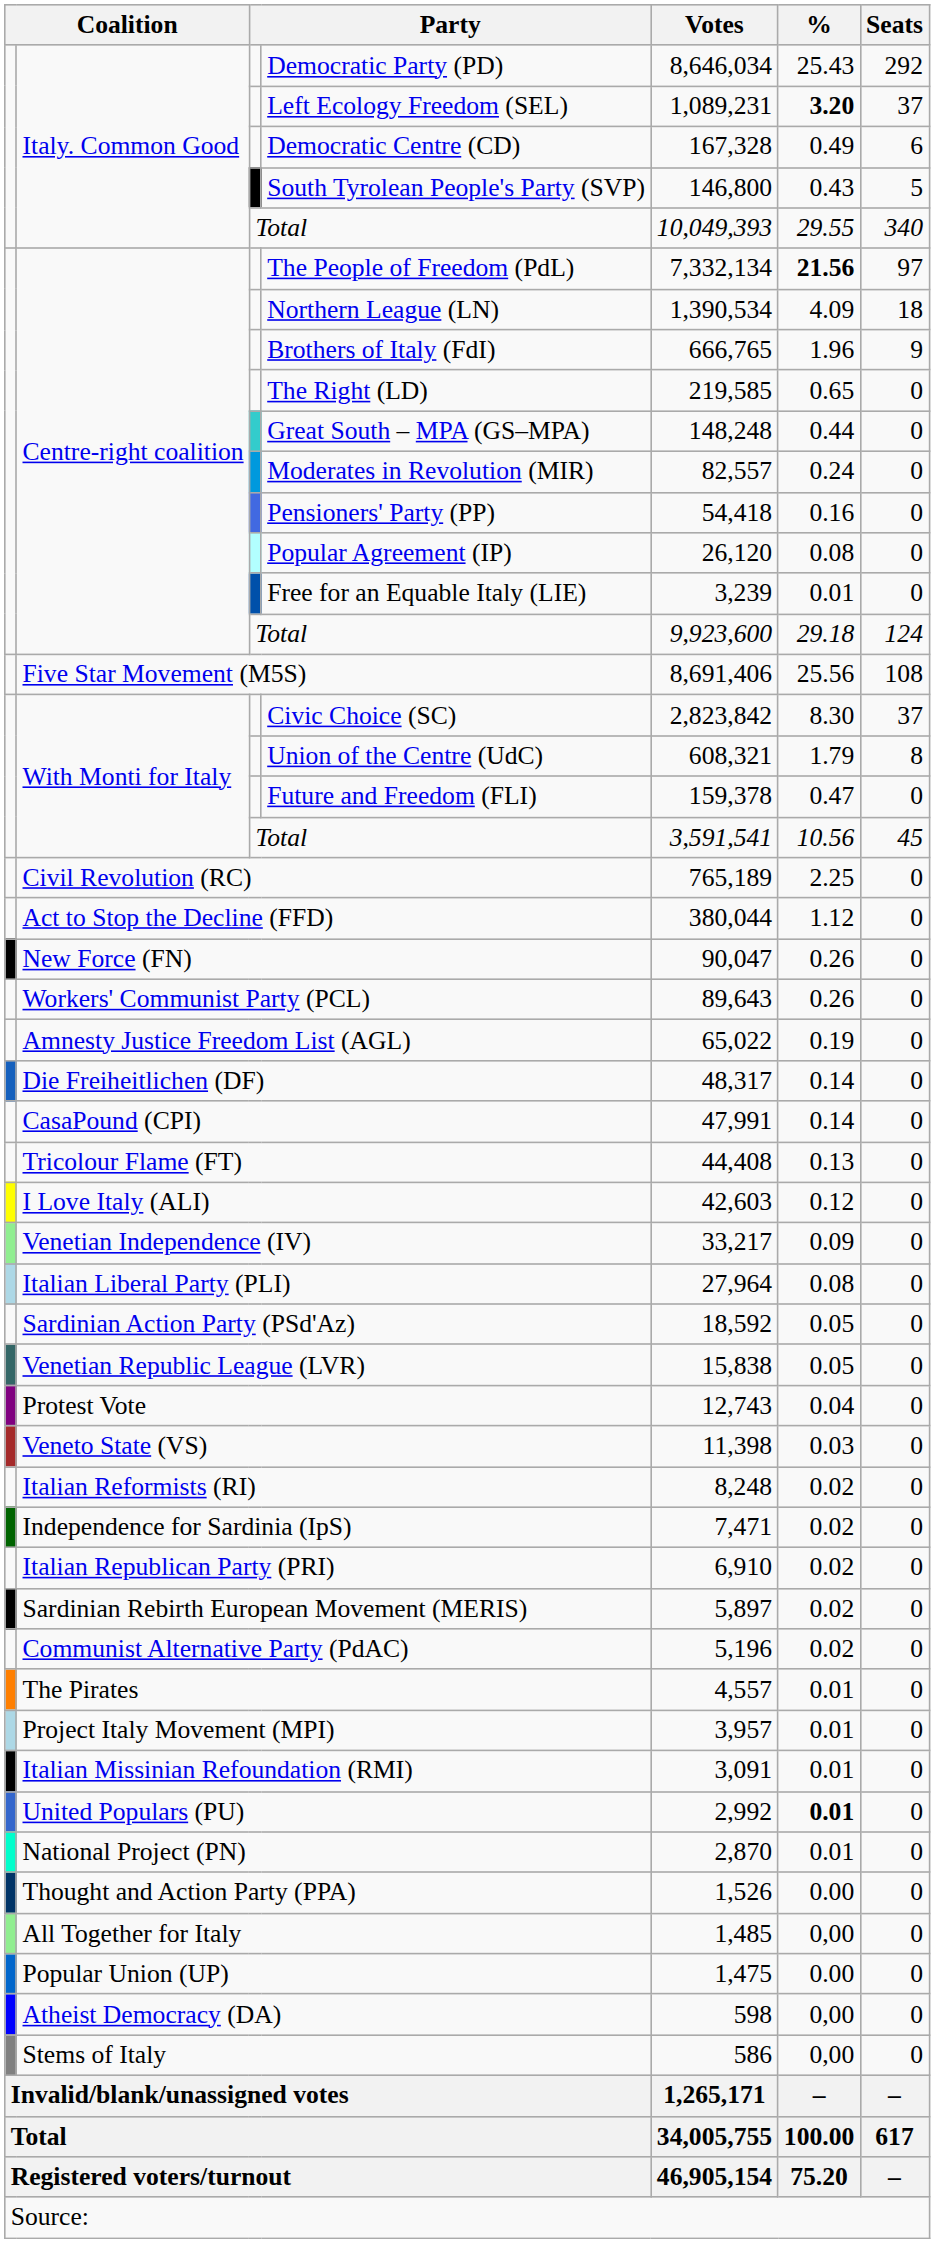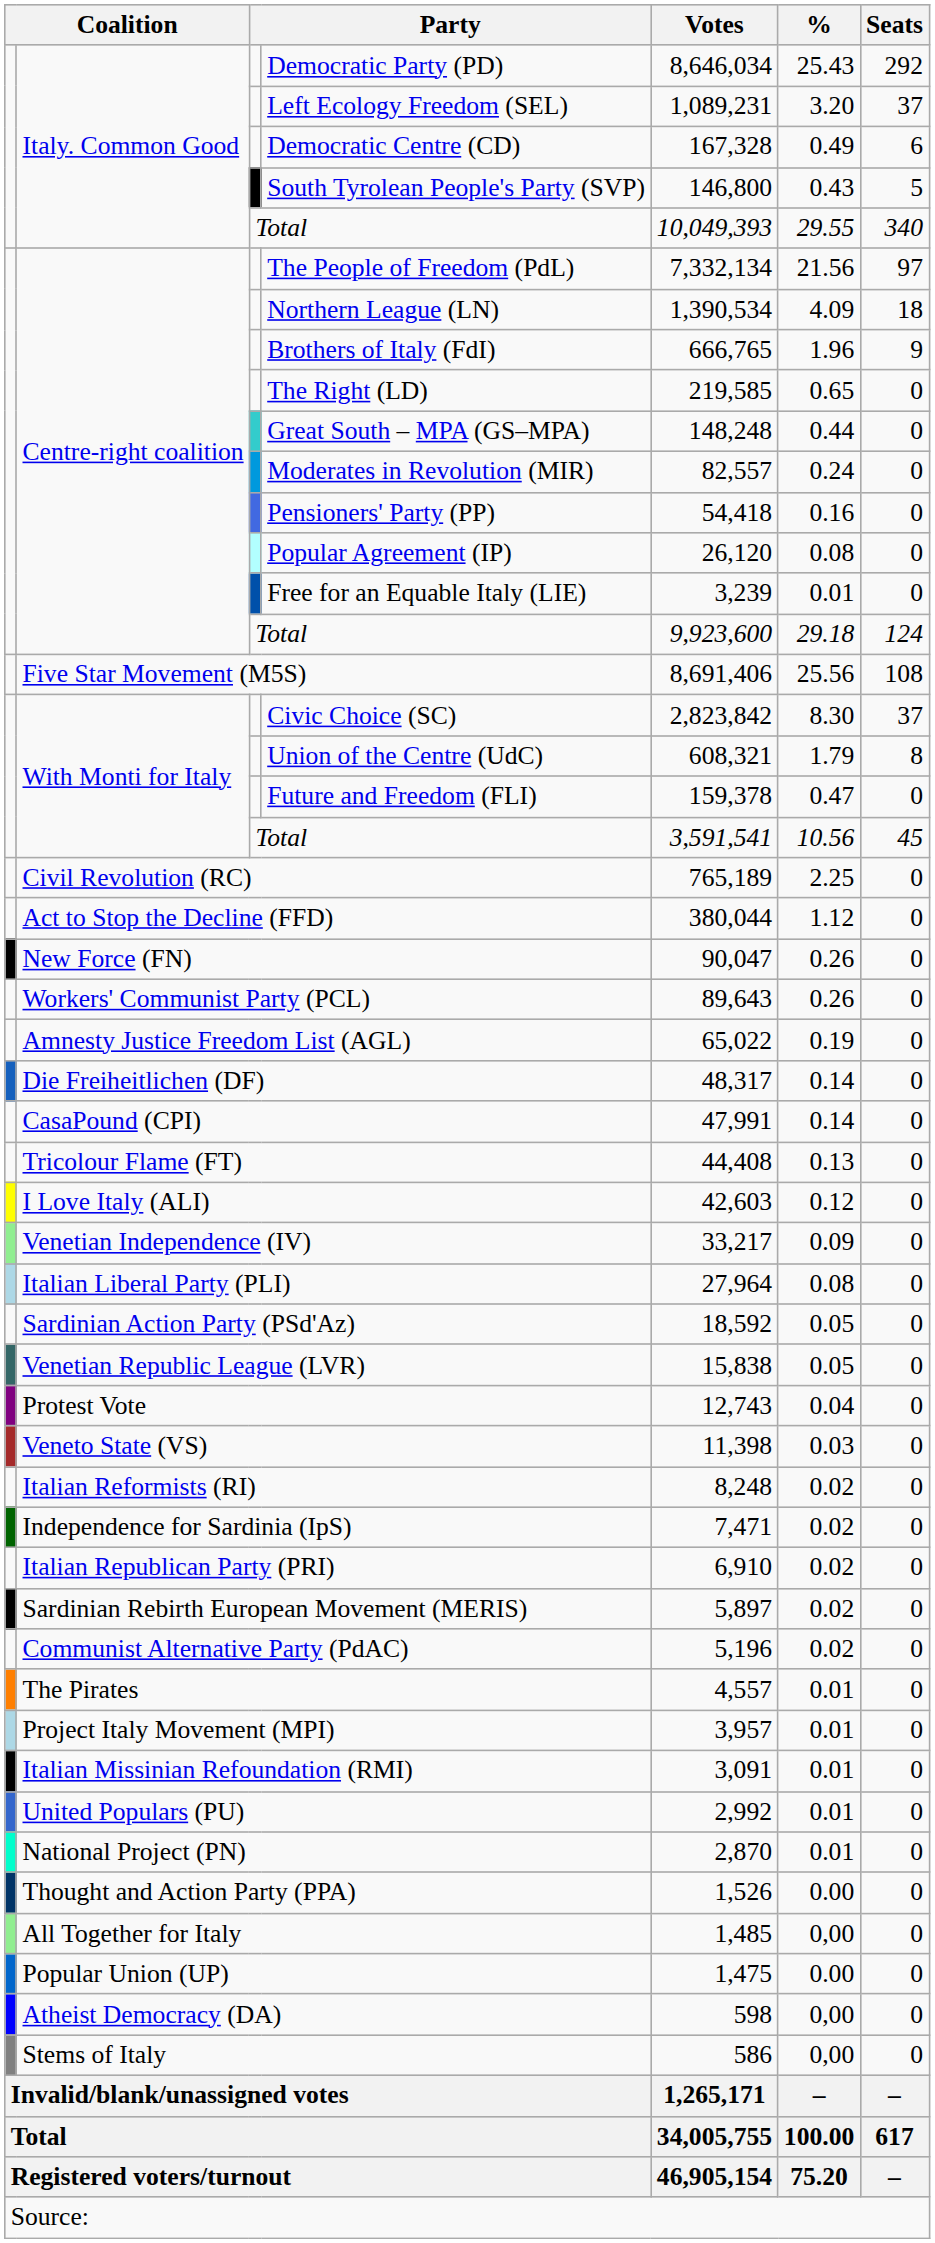Left Ecology Freedom (SEL) | %: bold -> normal
The People of Freedom (PdL) | %: bold -> normal
United Populars (PU) | %: bold -> normal
